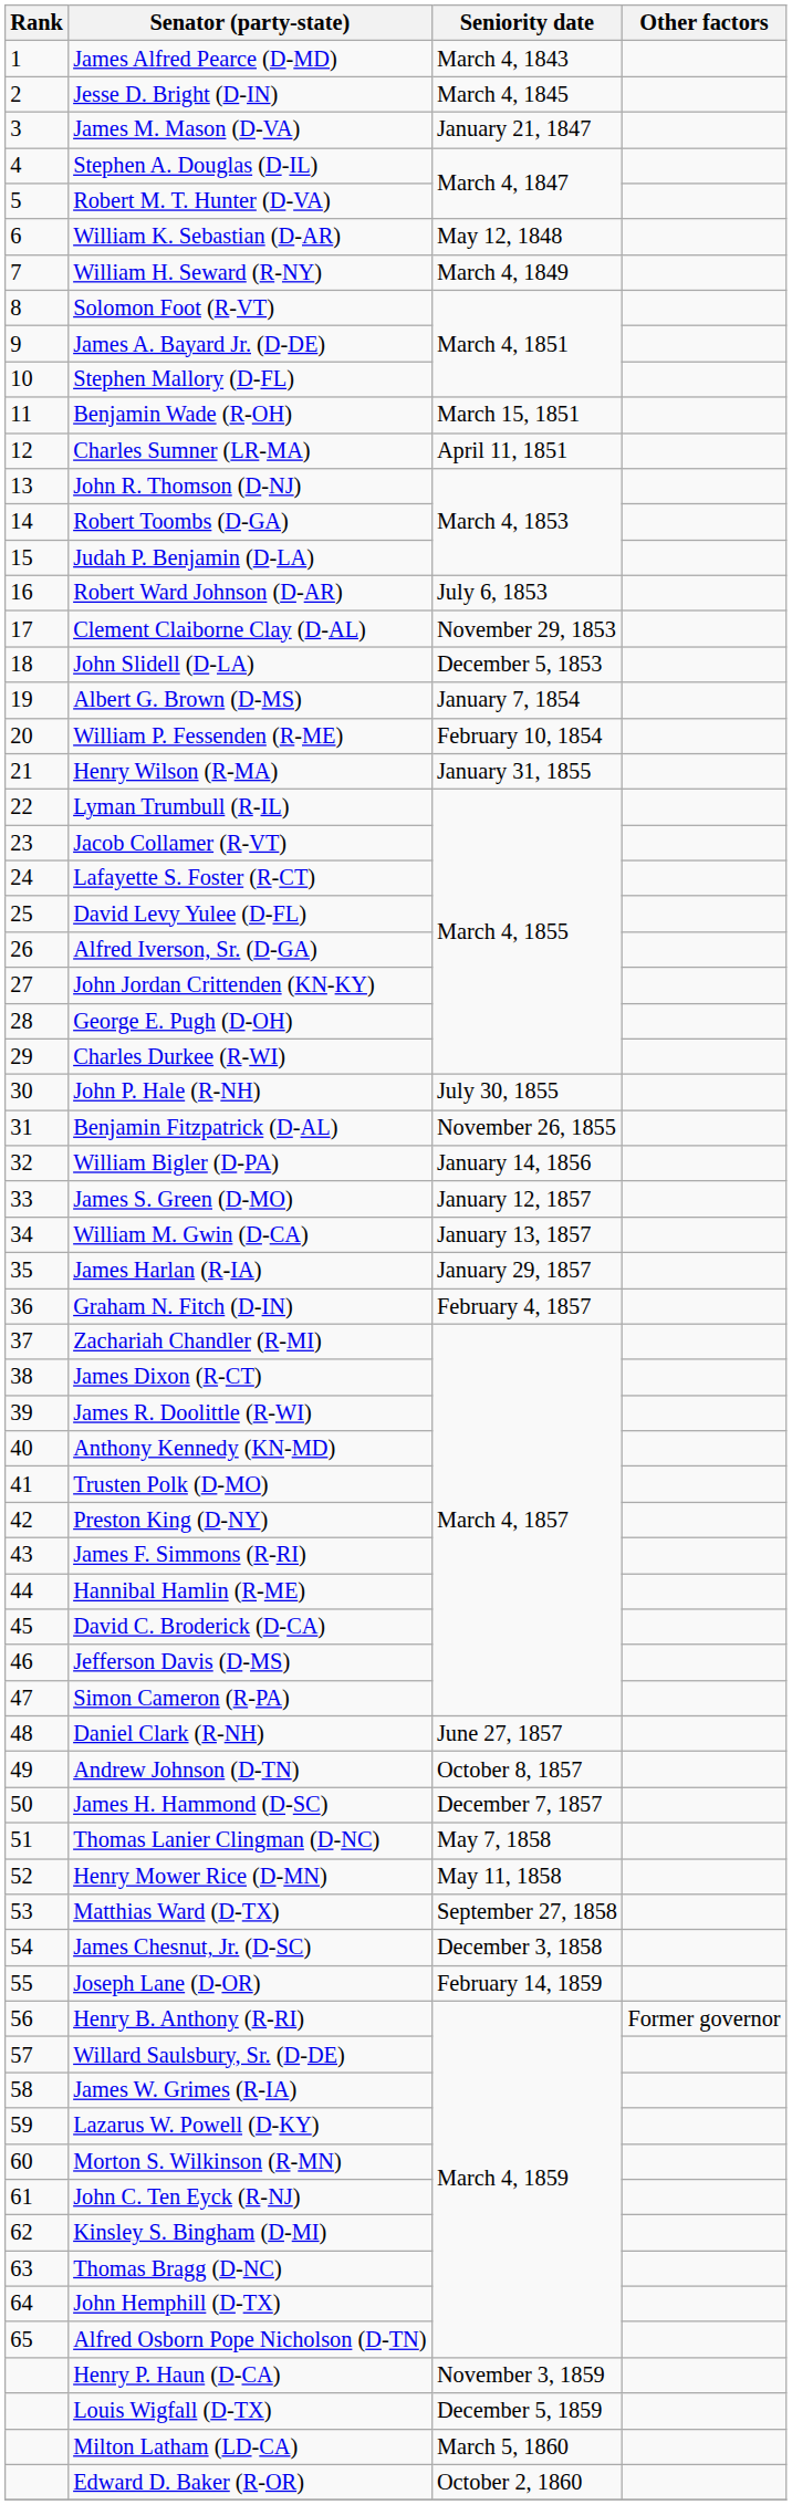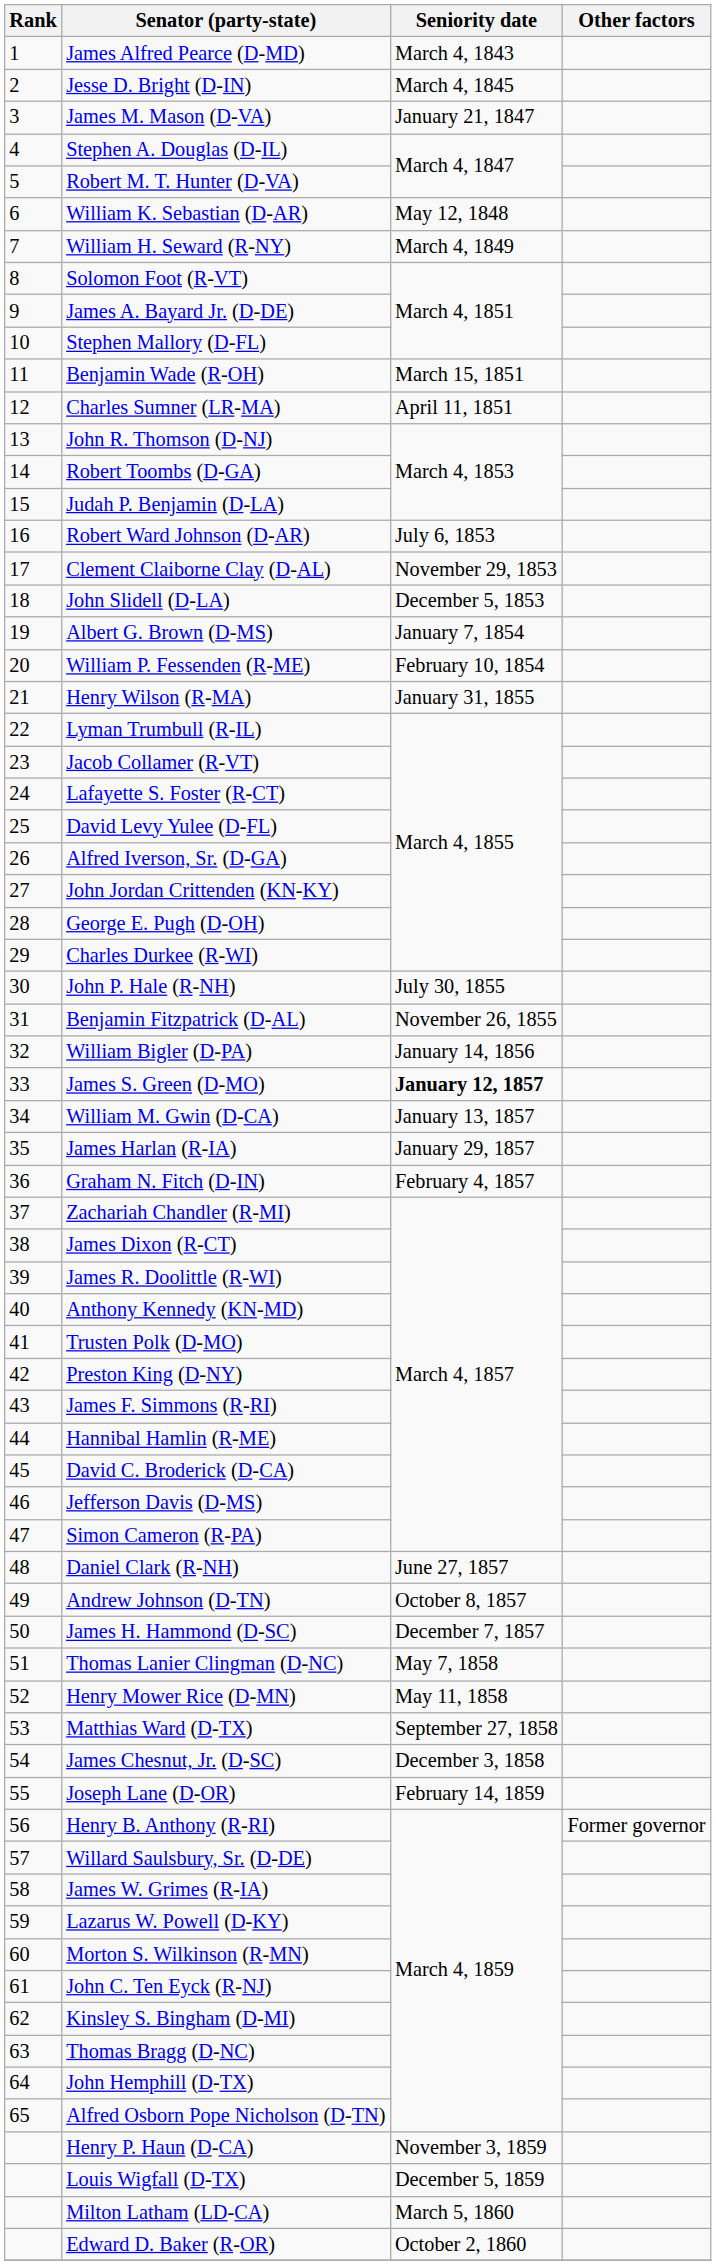James S. Green (D-MO) | Seniority date: normal -> bold
